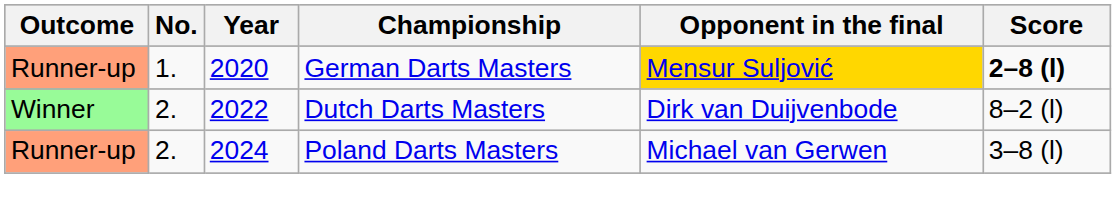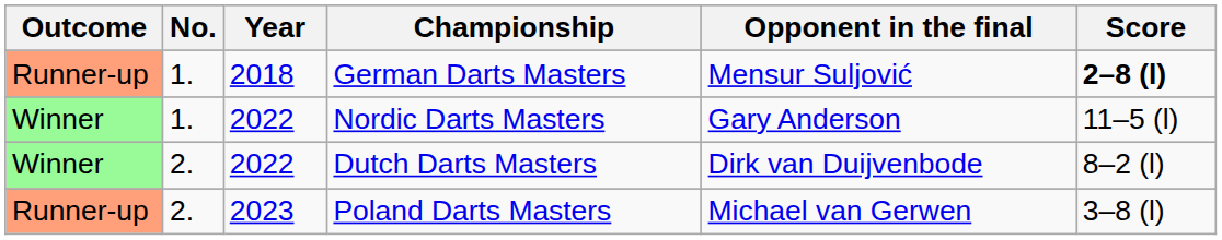German Darts Masters | Year: 2020 -> 2018
German Darts Masters | Opponent in the final: gold background -> no background
+ row: Winner | 1. | 2022 | Nordic Darts Masters | Gary Anderson | 11–5 (l)
Poland Darts Masters | Year: 2024 -> 2023
